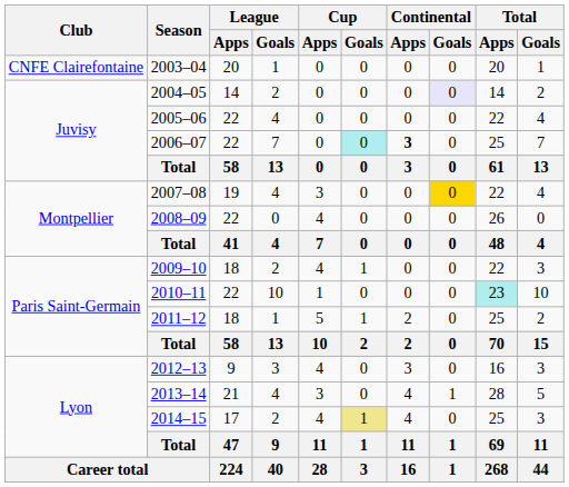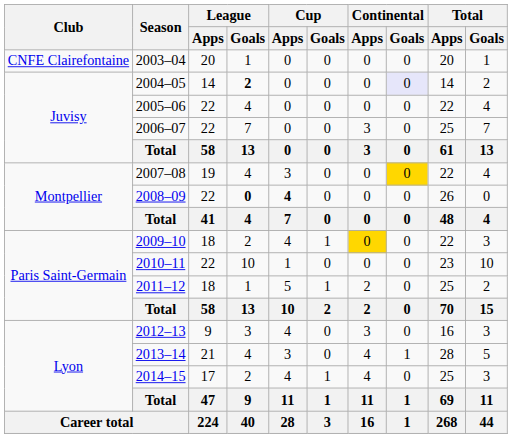2004–05 | League / Goals: normal -> bold
2006–07 | Cup / Goals: paleturquoise background -> no background
2006–07 | Continental / Apps: bold -> normal
2008–09 | League / Goals: normal -> bold
2008–09 | Cup / Apps: normal -> bold
2009–10 | Continental / Apps: no background -> gold background
2010–11 | Total / Apps: paleturquoise background -> no background
2014–15 | Cup / Goals: khaki background -> no background
